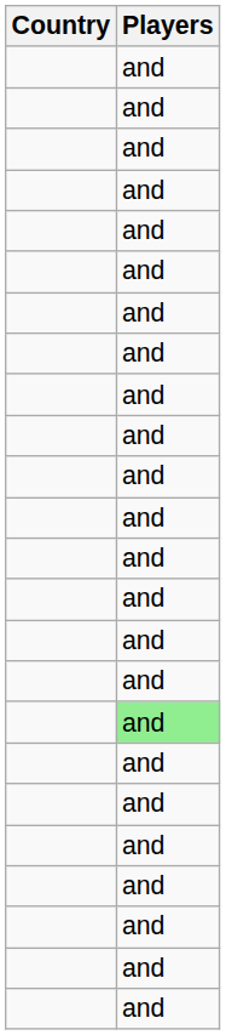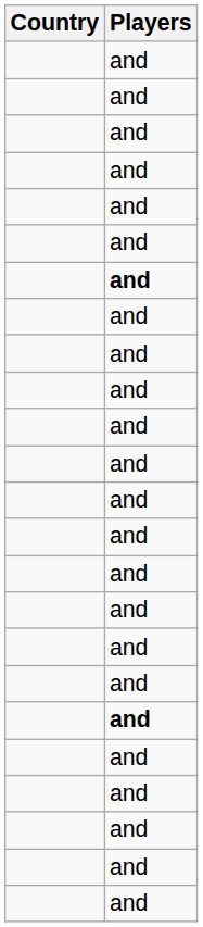row 8 | Players: normal -> bold
row 18 | Players: lightgreen background -> no background
row 20 | Players: normal -> bold
